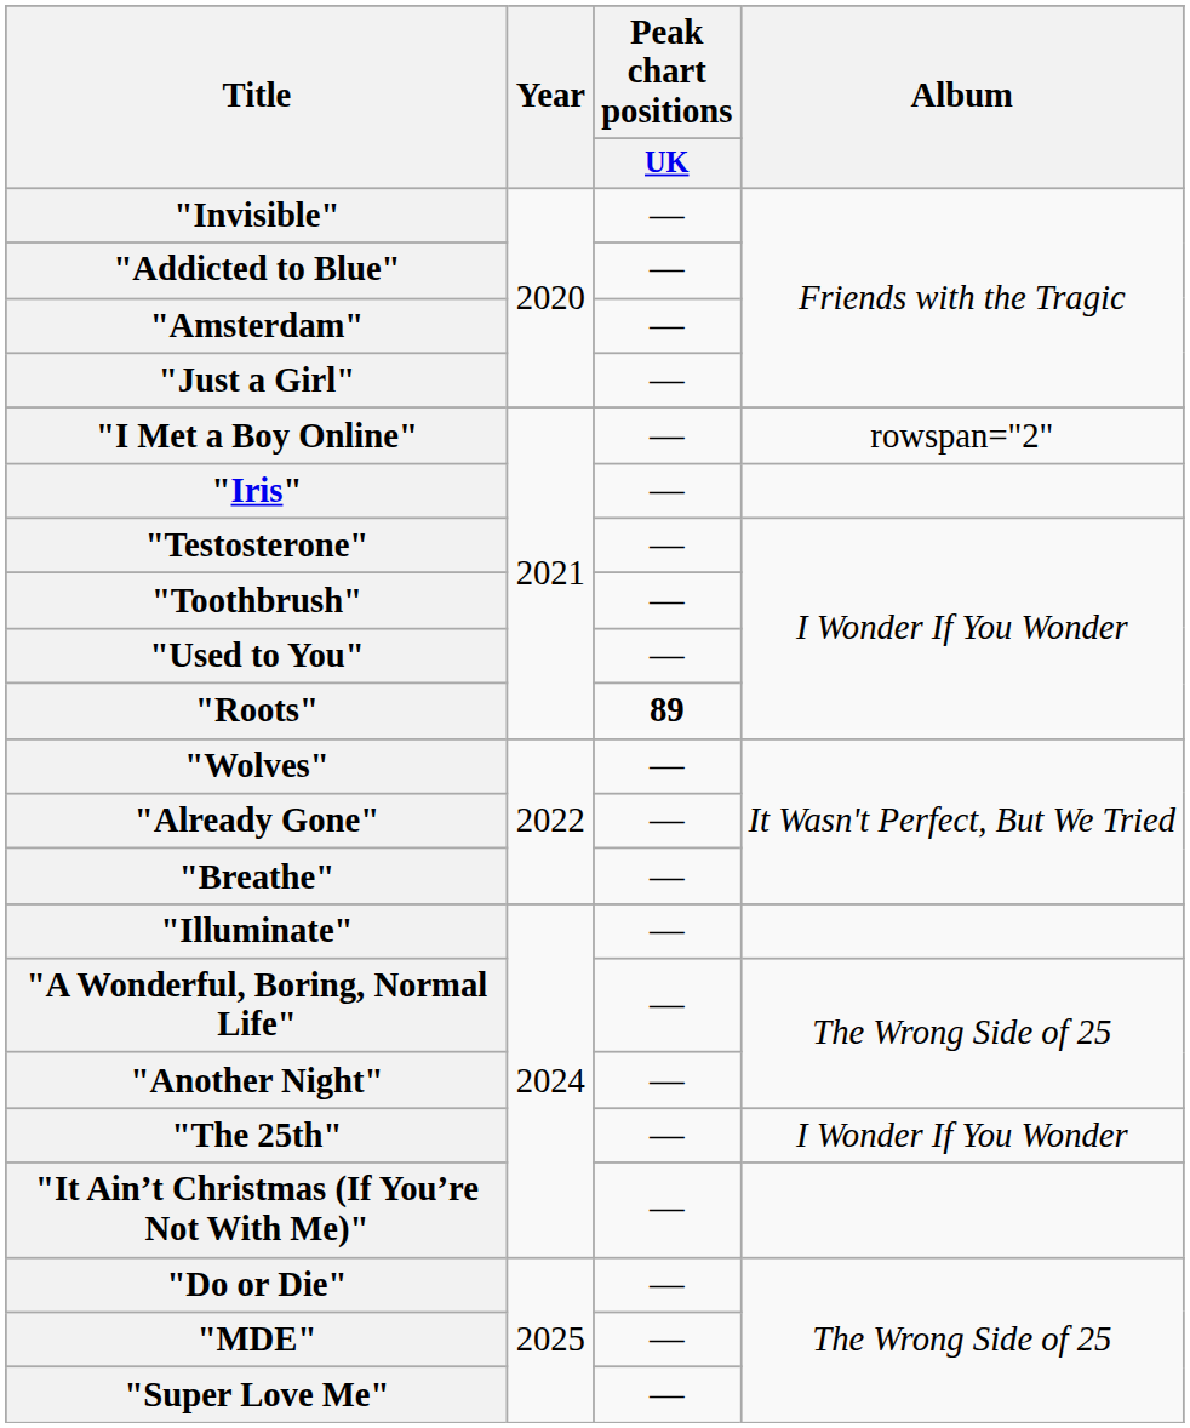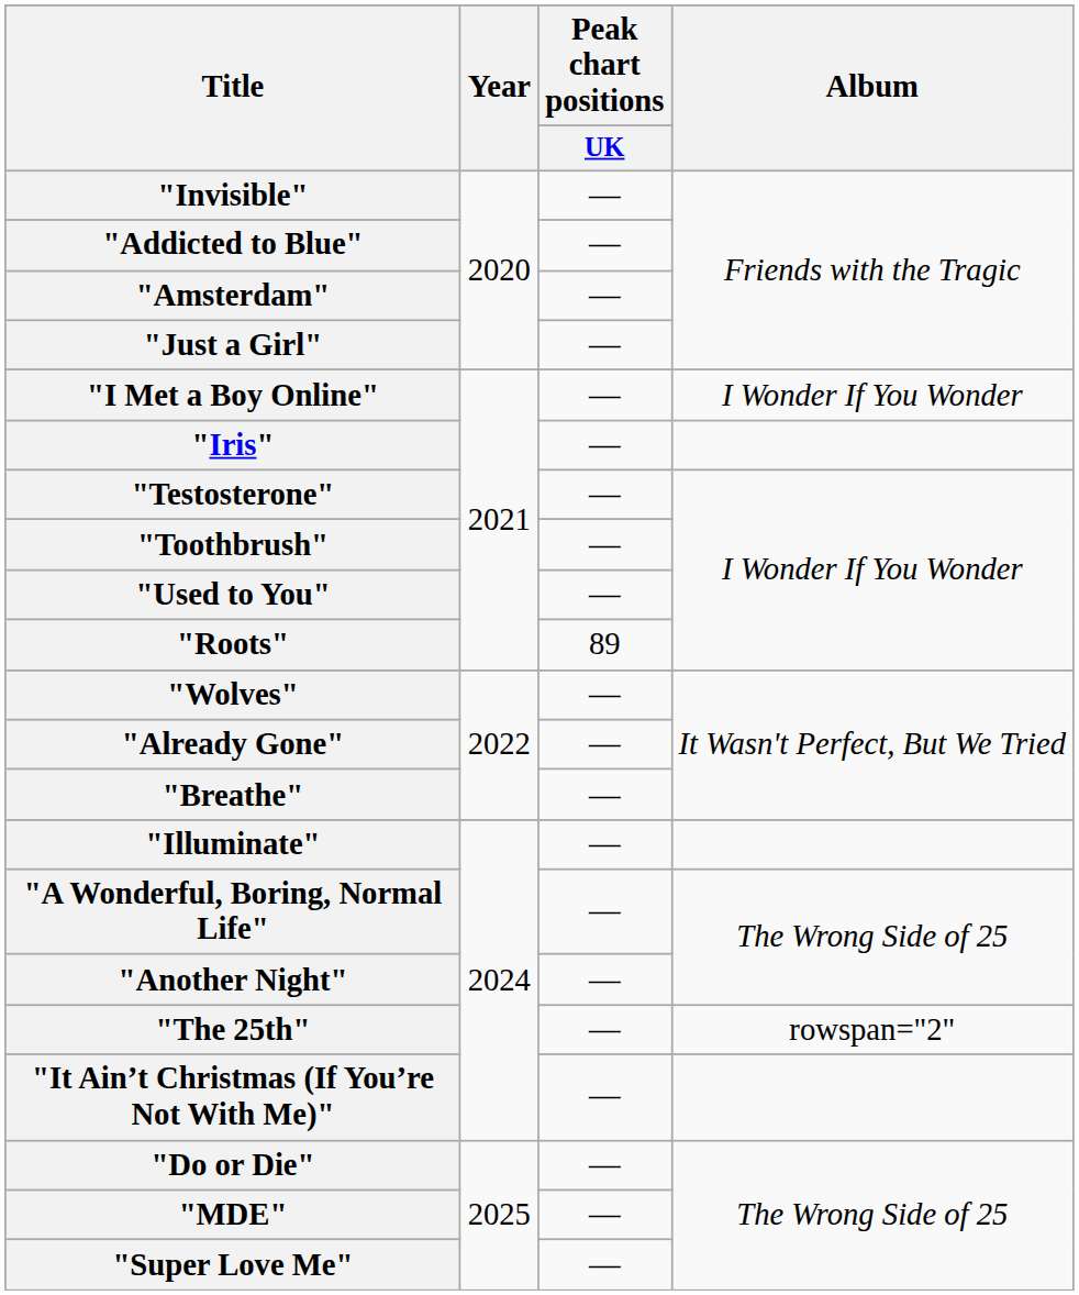"I Met a Boy Online" | Album: rowspan="2" -> I Wonder If You Wonder
"Roots" | Peak chart positions / UK: bold -> normal
"The 25th" | Album: I Wonder If You Wonder -> rowspan="2"
